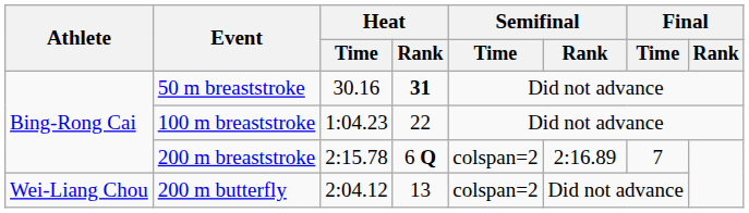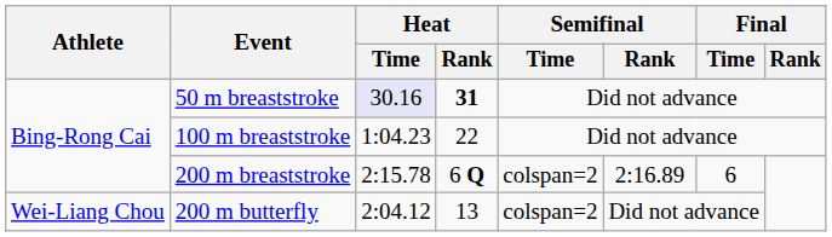50 m breaststroke | Heat / Time: no background -> lavender background
200 m breaststroke | Final / Time: 7 -> 6
